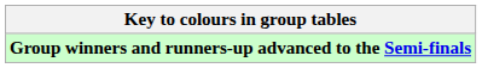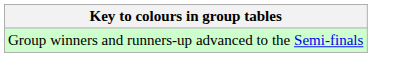row 2 | column 1: bold -> normal
